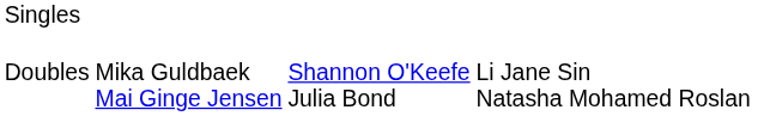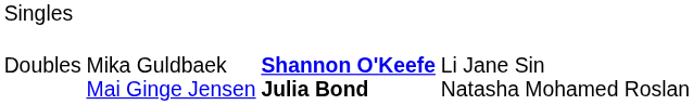Doubles | column 3: normal -> bold
